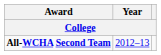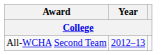row 3 | Award: bold -> normal
